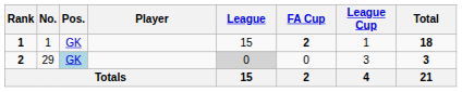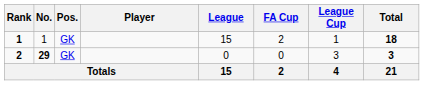row 2 | FA Cup: bold -> normal
row 3 | No.: normal -> bold
row 3 | Pos.: lightblue background -> no background
row 3 | League: lightgrey background -> no background
